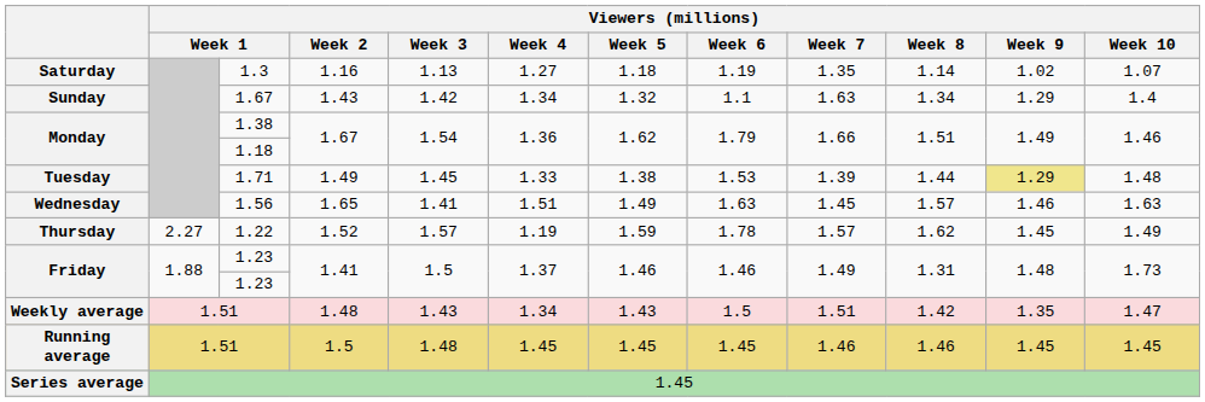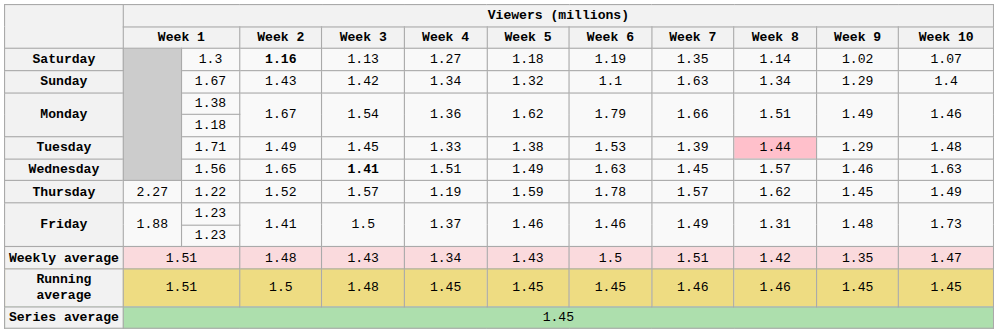Saturday | Viewers (millions) / Week 2: normal -> bold
Tuesday | Viewers (millions) / Week 8: no background -> pink background
Tuesday | Viewers (millions) / Week 9: khaki background -> no background
Wednesday | Viewers (millions) / Week 3: normal -> bold
